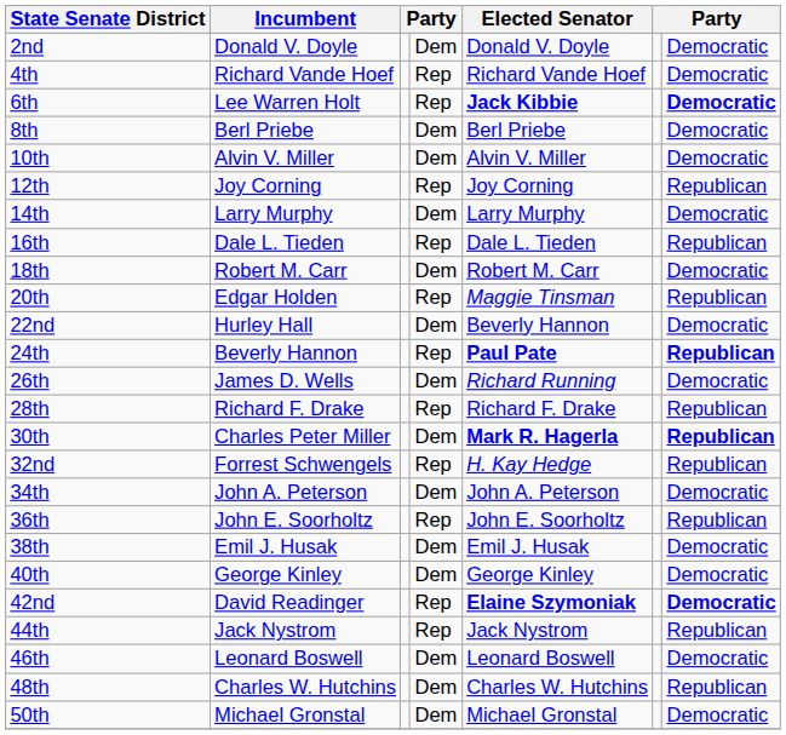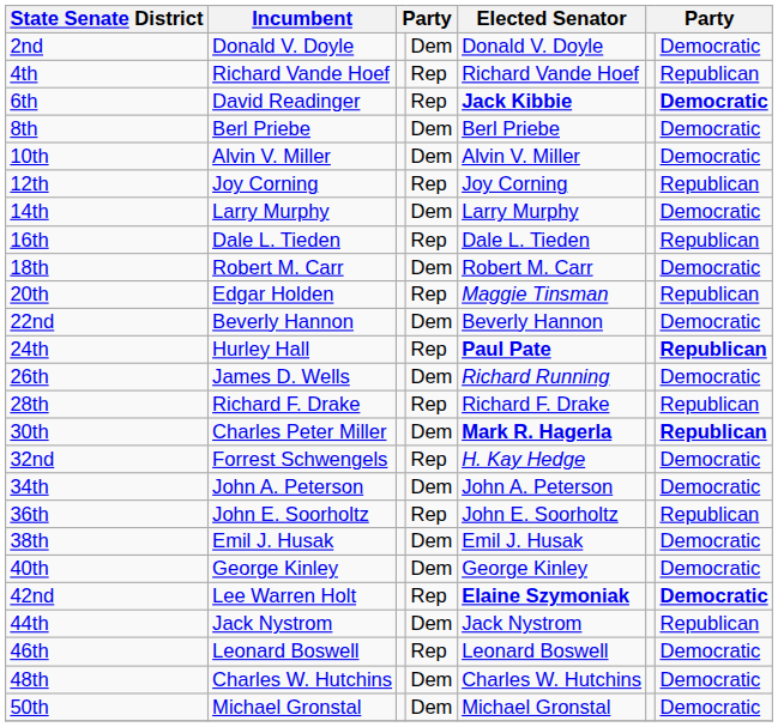4th | column 7: Democratic -> Republican
6th | Incumbent: Lee Warren Holt -> David Readinger
22nd | Incumbent: Hurley Hall -> Beverly Hannon
24th | Incumbent: Beverly Hannon -> Hurley Hall
32nd | column 7: Republican -> Democratic
42nd | Incumbent: David Readinger -> Lee Warren Holt
44th | column 4: Rep -> Dem
46th | column 4: Dem -> Rep
48th | column 7: Republican -> Democratic
